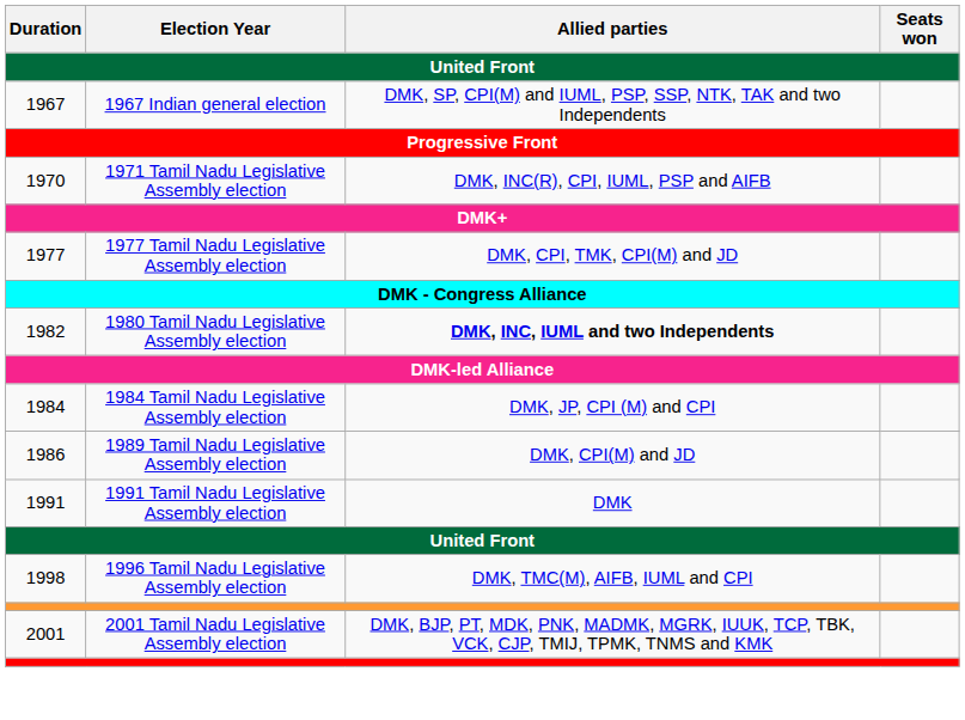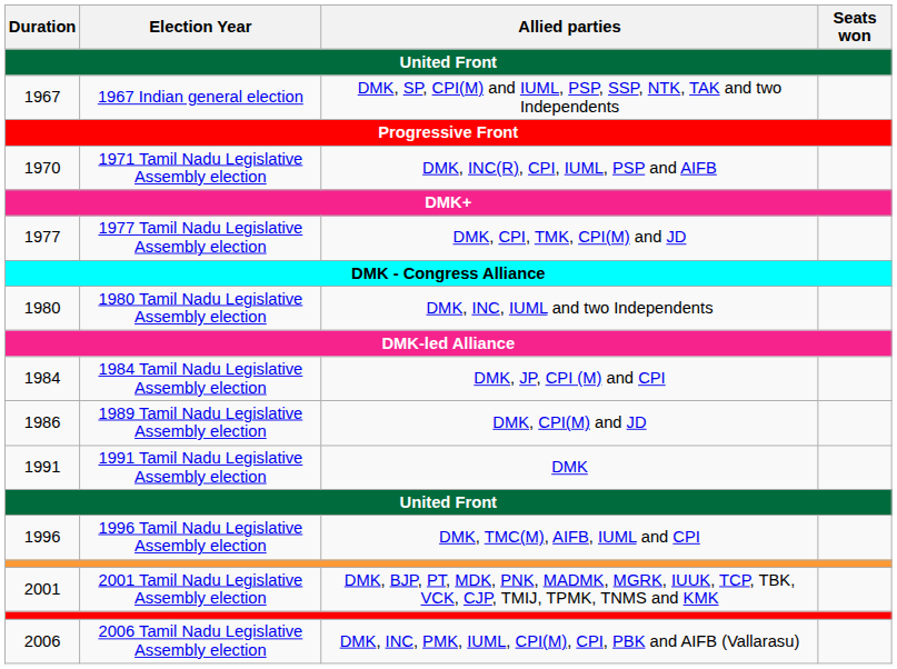1980 Tamil Nadu Legislative Assembly election | Duration: 1982 -> 1980
1980 Tamil Nadu Legislative Assembly election | Allied parties: bold -> normal
1996 Tamil Nadu Legislative Assembly election | Duration: 1998 -> 1996
+ row: 2006 | 2006 Tamil Nadu Legislative Assembly election | DMK, INC, PMK, IUML, CPI(M), CPI, PBK and AIFB (Vallarasu)
